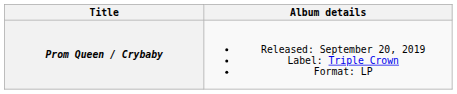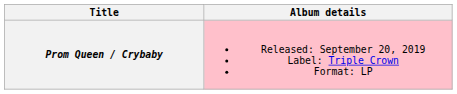Prom Queen / Crybaby | Album details: no background -> pink background
